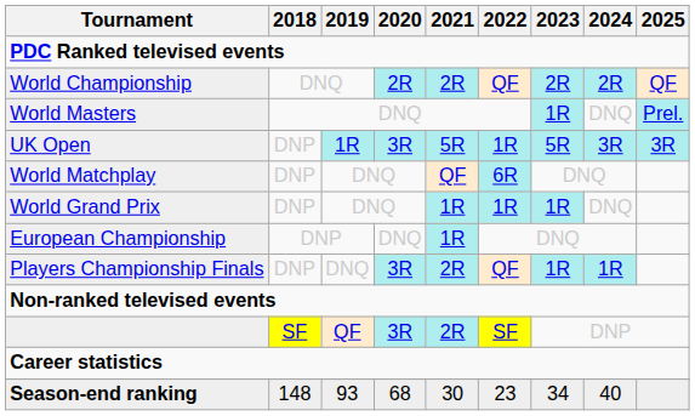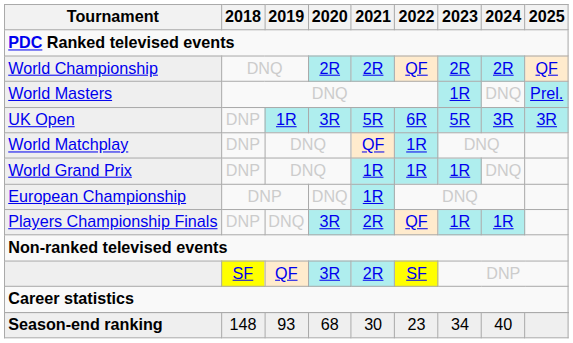UK Open | 2022: 1R -> 6R
World Matchplay | 2022: 6R -> 1R
